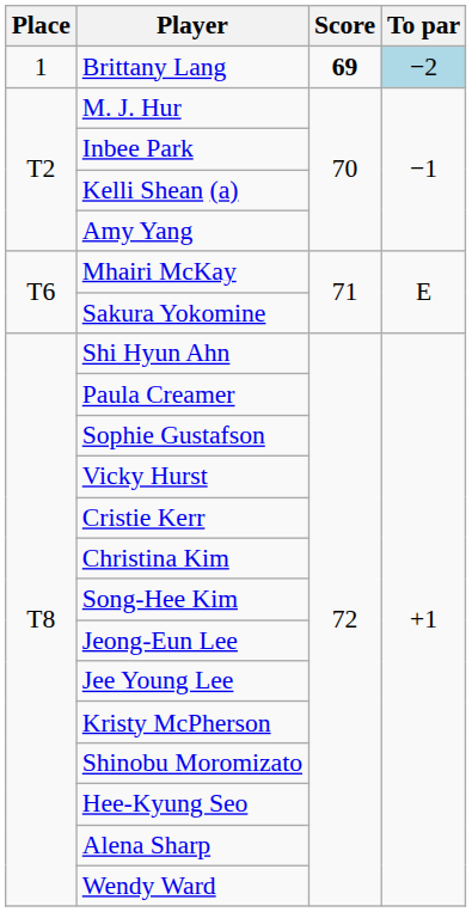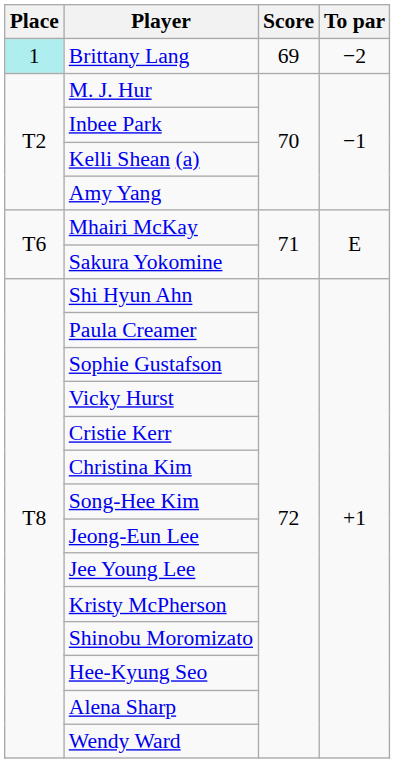Brittany Lang | Place: no background -> paleturquoise background
Brittany Lang | Score: bold -> normal
Brittany Lang | To par: lightblue background -> no background
